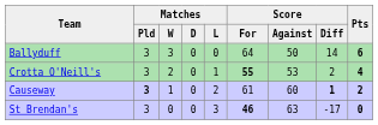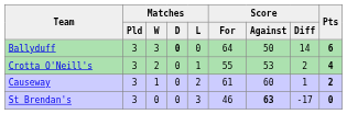Ballyduff | Matches / D: normal -> bold
Crotta O'Neill's | Score / For: bold -> normal
Causeway | Matches / Pld: bold -> normal
Causeway | Score / Diff: bold -> normal
St Brendan's | Score / For: bold -> normal
St Brendan's | Score / Against: normal -> bold
